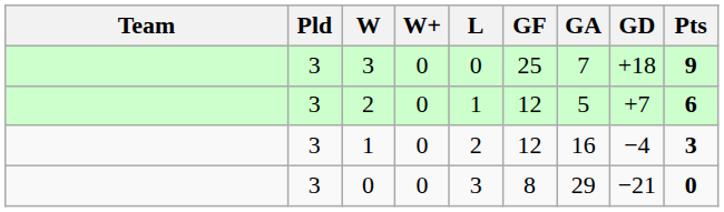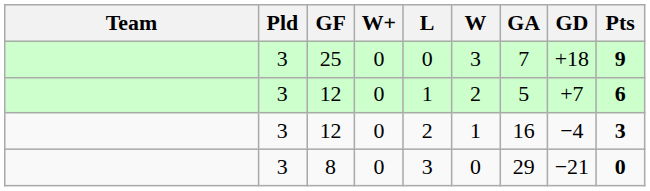columns swapped: W <-> GF
